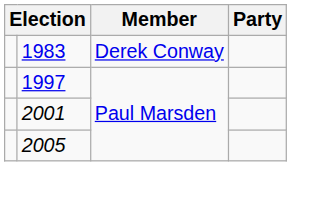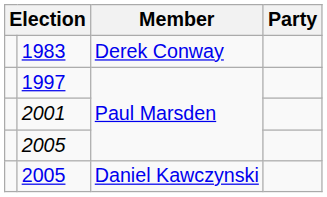+ row: 2005 | Daniel Kawczynski
